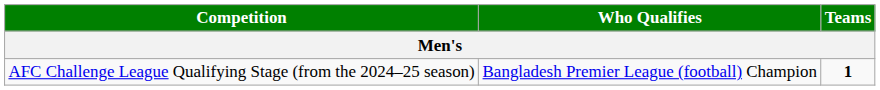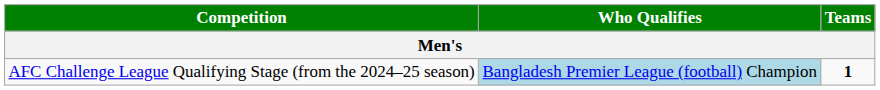row 3 | Who Qualifies: no background -> lightblue background
